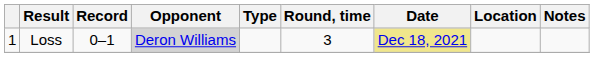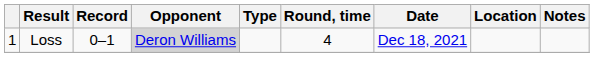Loss | Round, time: 3 -> 4
Loss | Date: khaki background -> no background
